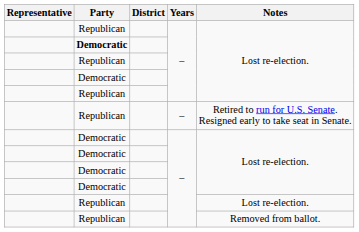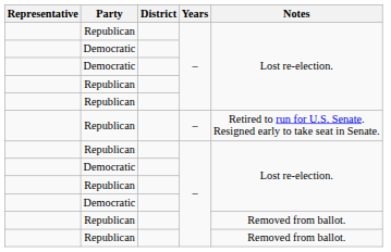row 3 | Party: bold -> normal
row 4 | Party: Republican -> Democratic
row 5 | Party: Democratic -> Republican
row 8 | Party: Democratic -> Republican
row 10 | Party: Democratic -> Republican
row 12 | Notes: Lost re-election. -> Removed from ballot.
